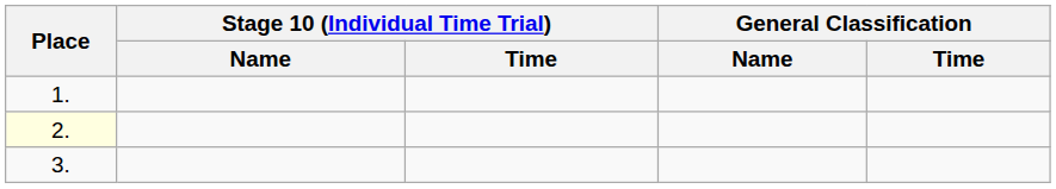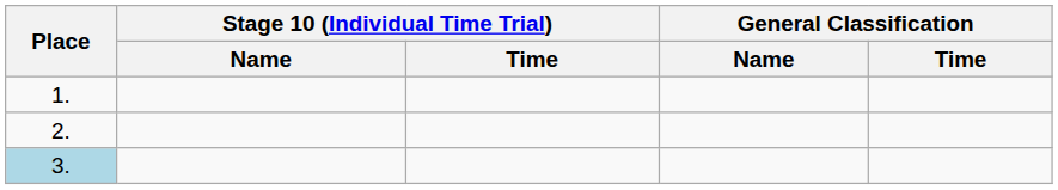2. | Place: lightyellow background -> no background
3. | Place: no background -> lightblue background
